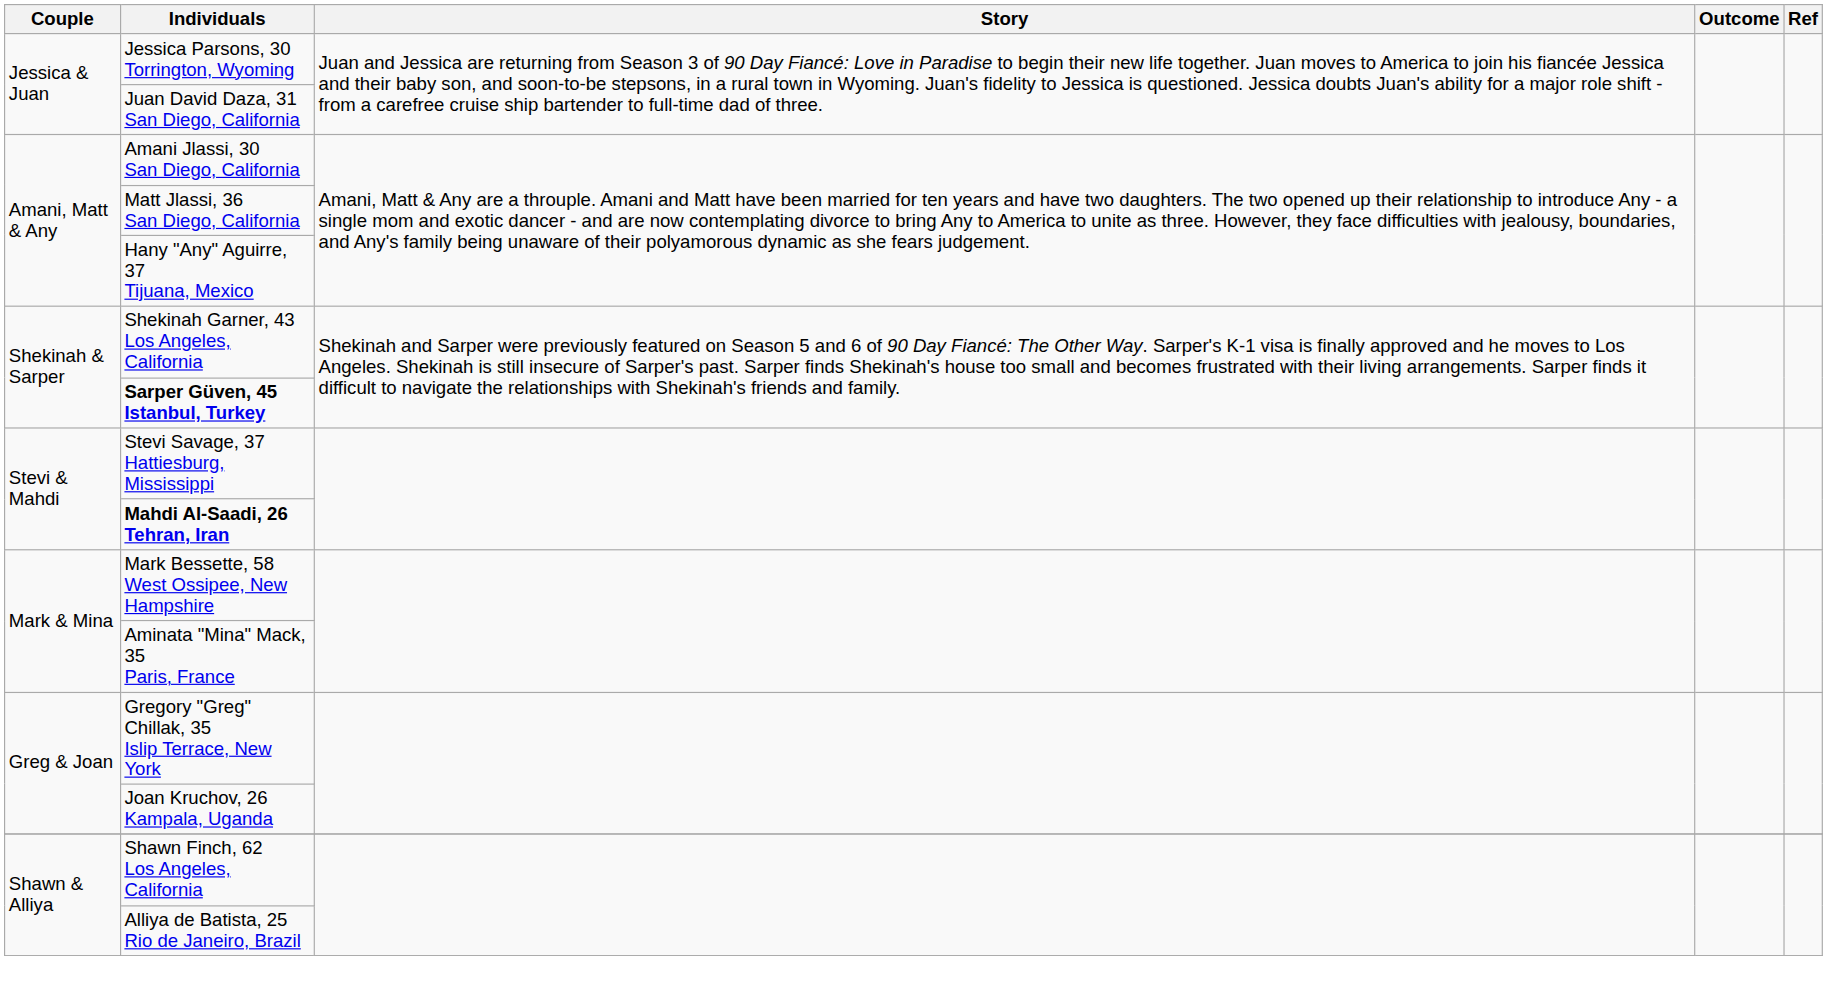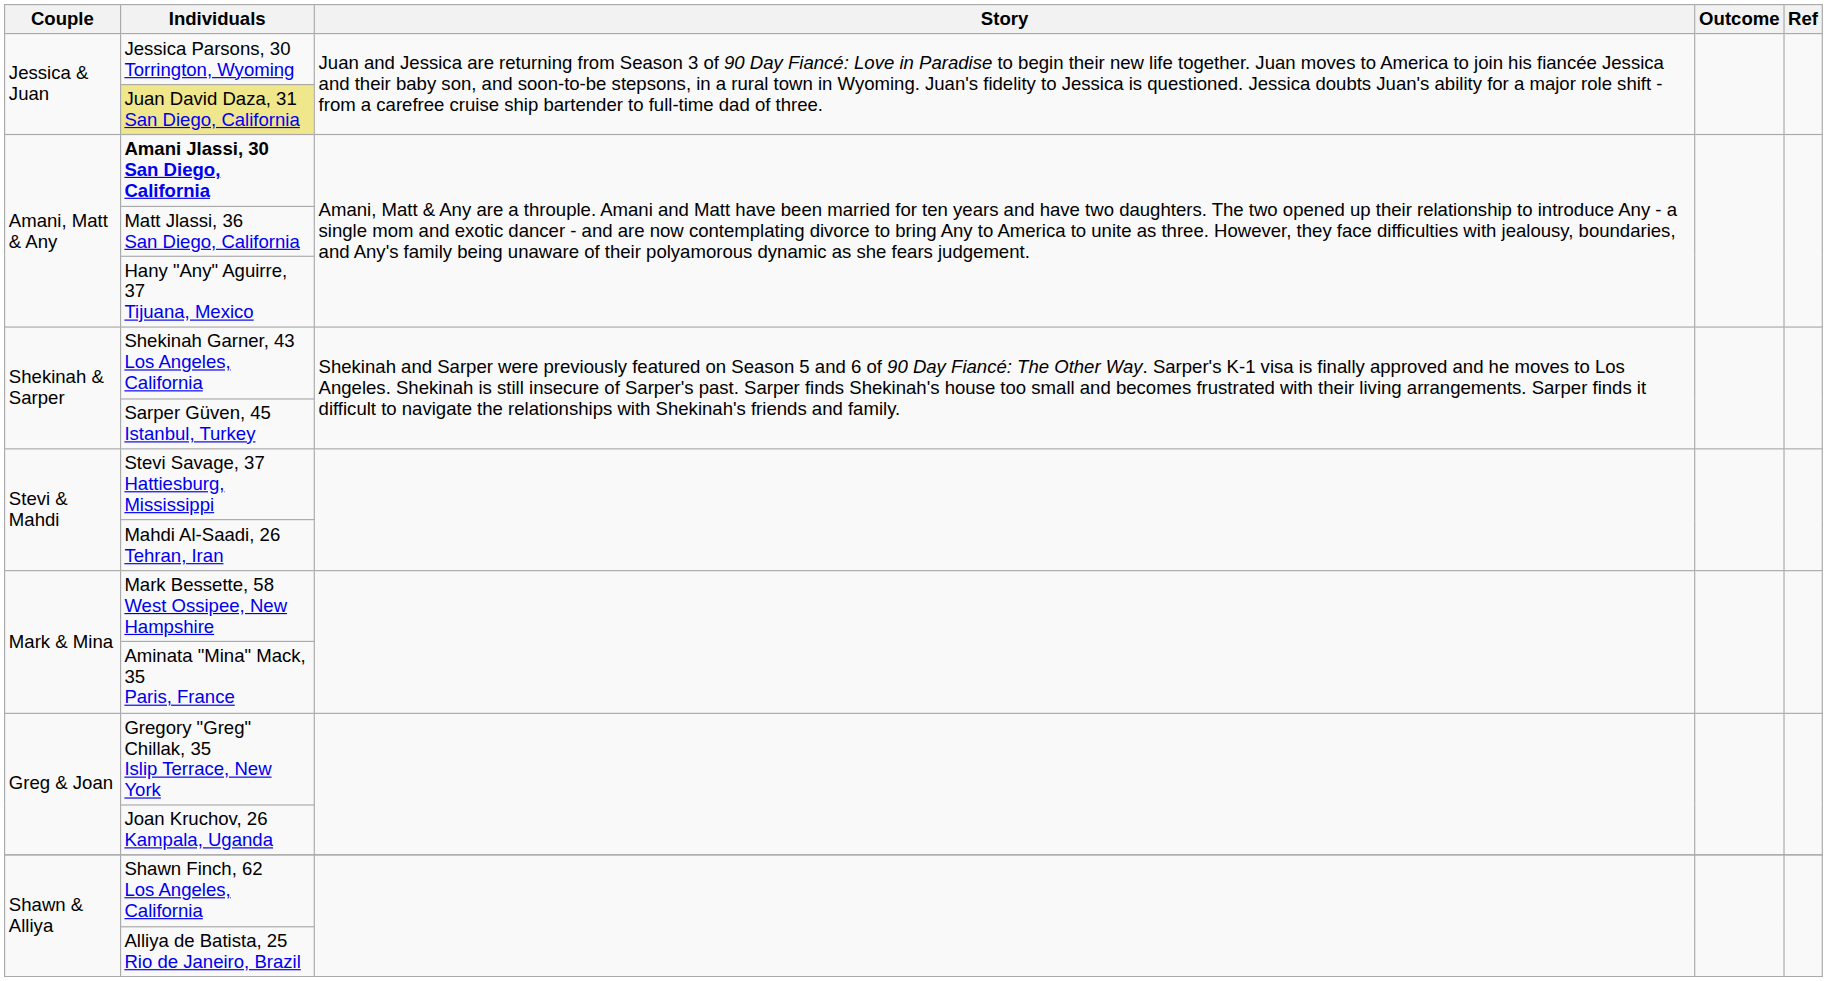Juan David Daza, 31 San Diego, California | Individuals: no background -> khaki background
Amani Jlassi, 30 San Diego, California | Individuals: normal -> bold
Sarper Güven, 45 Istanbul, Turkey | Individuals: bold -> normal
Mahdi Al-Saadi, 26 Tehran, Iran | Individuals: bold -> normal
